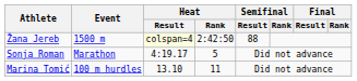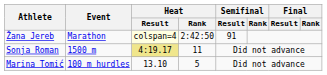Žana Jereb | Event: 1500 m -> Marathon
Žana Jereb | Semifinal / Result: 88 -> 91
Sonja Roman | Event: Marathon -> 1500 m
Sonja Roman | Heat / Result: no background -> khaki background
Sonja Roman | Heat / Rank: 5 -> 11
Marina Tomić | Heat / Rank: 11 -> 5
